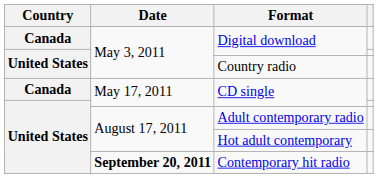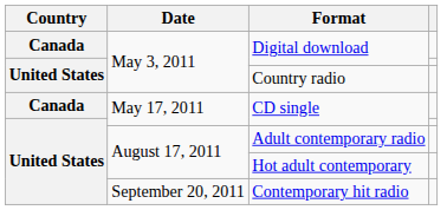Contemporary hit radio | Date: bold -> normal
